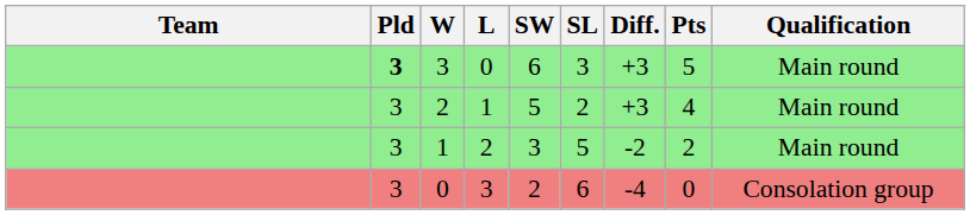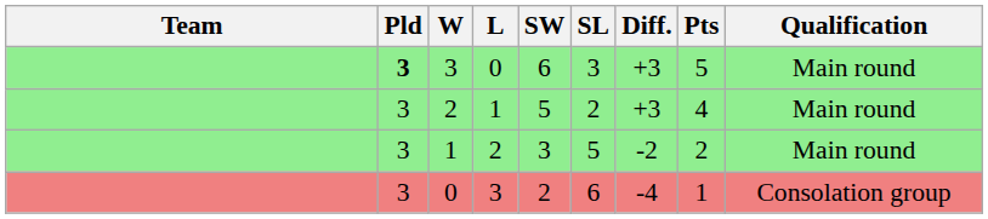row 5 | Pts: 0 -> 1
